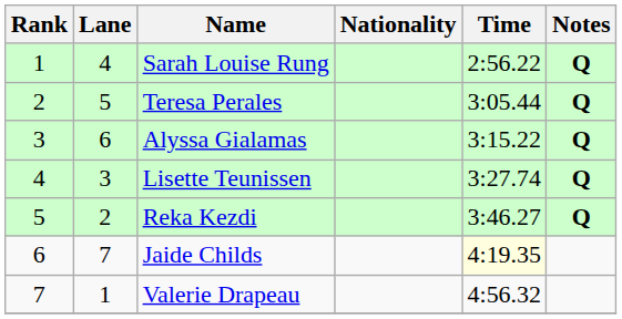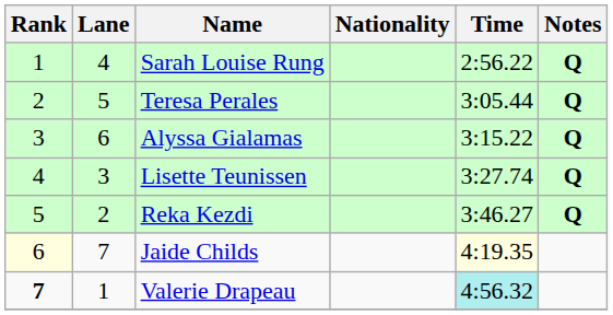Jaide Childs | Rank: no background -> lightyellow background
Valerie Drapeau | Rank: normal -> bold
Valerie Drapeau | Time: no background -> paleturquoise background
